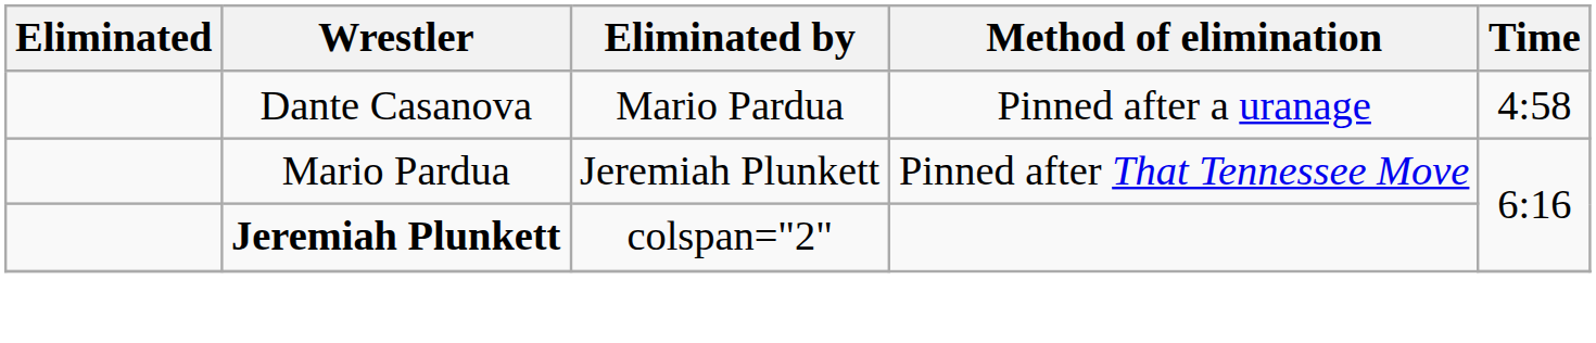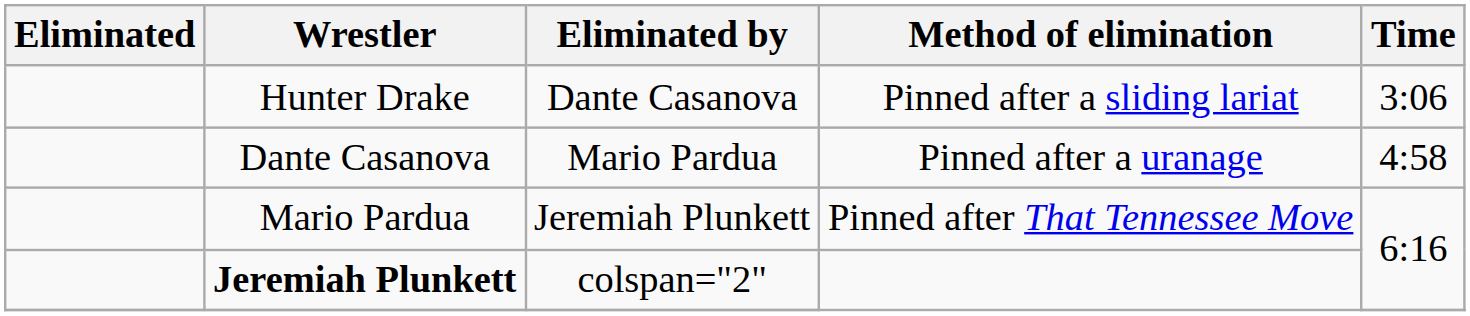+ row: Hunter Drake | Dante Casanova | Pinned after a sliding lariat | 3:06
